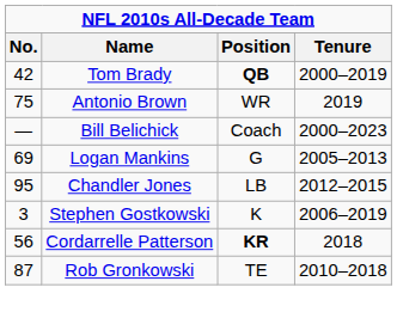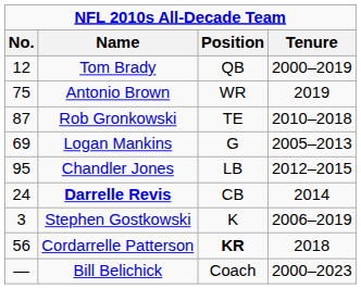Tom Brady | No.: 42 -> 12
Tom Brady | Position: bold -> normal
rows swapped: Rob Gronkowski <-> Bill Belichick
+ row: 24 | Darrelle Revis | CB | 2014
